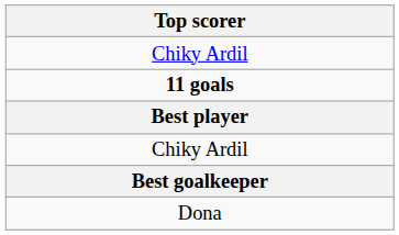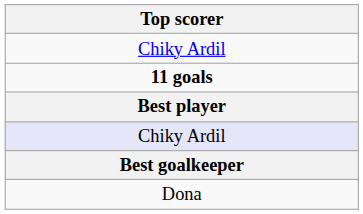row 5 | column 1: no background -> lavender background
